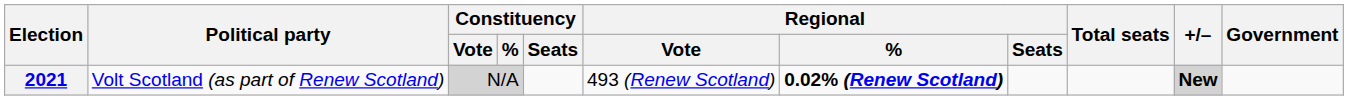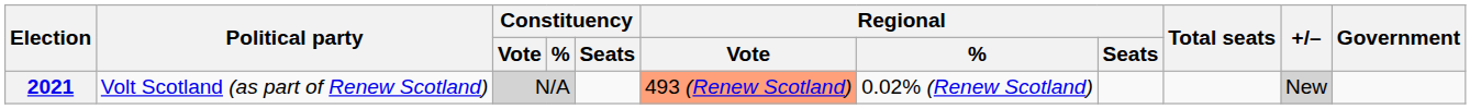2021 | Regional / Vote: no background -> lightsalmon background
2021 | Regional / %: bold -> normal
2021 | +/–: bold -> normal
